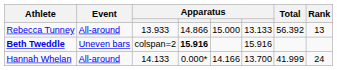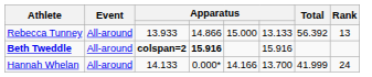Beth Tweddle | Event: Uneven bars -> All-around
Beth Tweddle | column 3: normal -> bold
